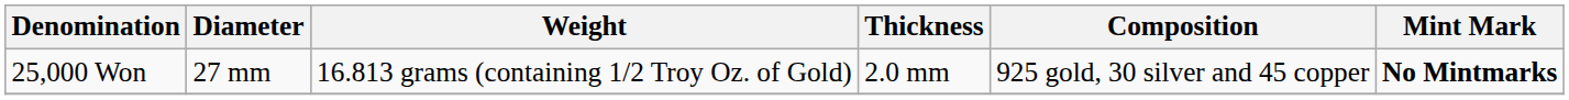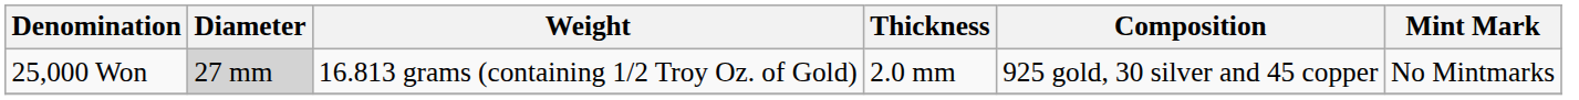25,000 Won | Diameter: no background -> lightgrey background
25,000 Won | Mint Mark: bold -> normal
